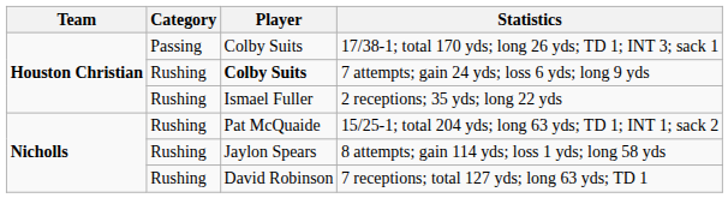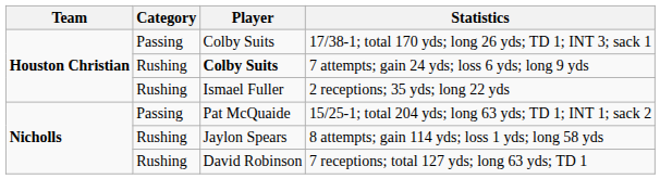15/25-1; total 204 yds; long 63 yds; TD 1; INT 1; sack 2 | Category: Rushing -> Passing
